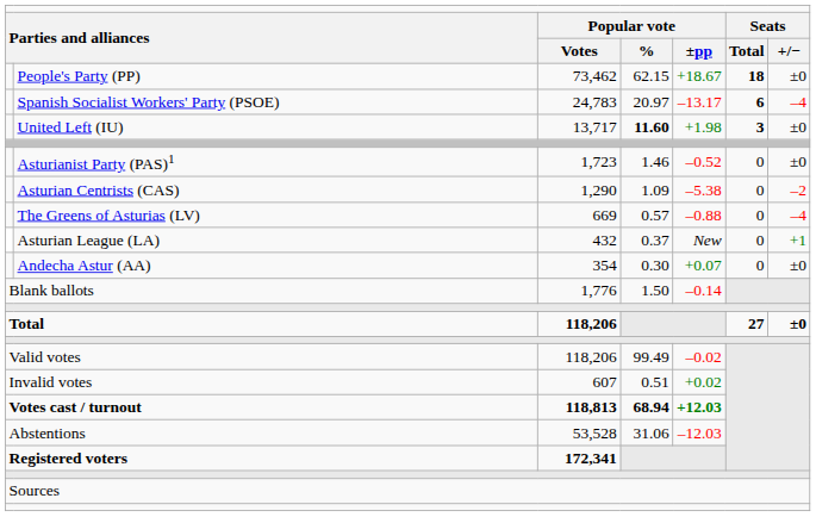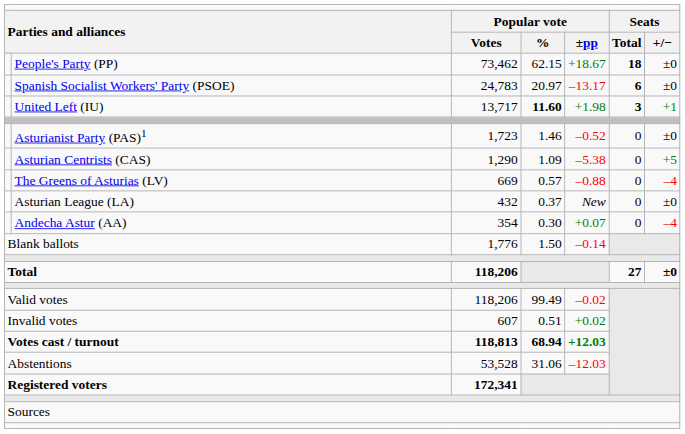Spanish Socialist Workers' Party (PSOE) | column 7: –4 -> ±0
United Left (IU) | column 7: ±0 -> +1
Asturian Centrists (CAS) | column 7: –2 -> +5
Asturian League (LA) | column 7: +1 -> ±0
Andecha Astur (AA) | column 7: ±0 -> –4
